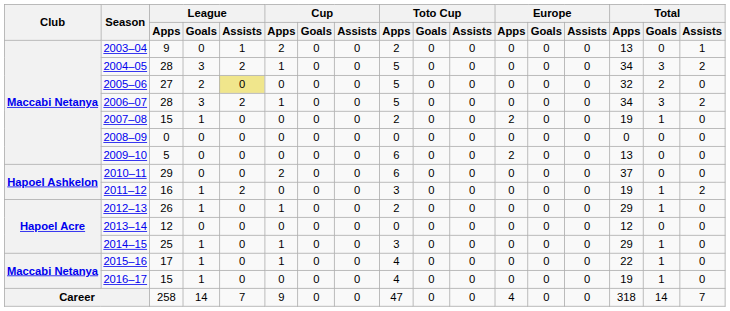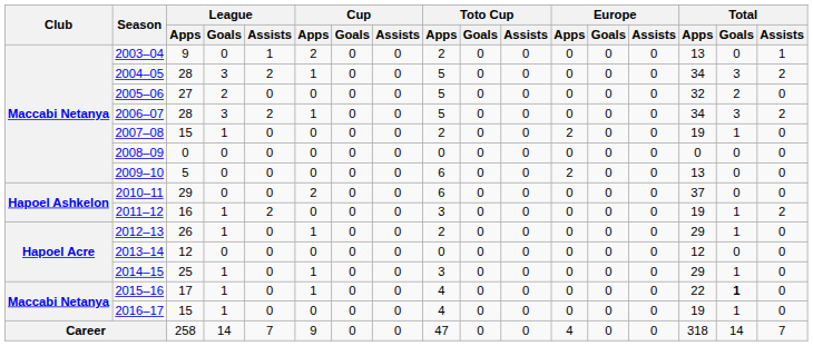2005–06 | League / Assists: khaki background -> no background
2015–16 | Total / Goals: normal -> bold
